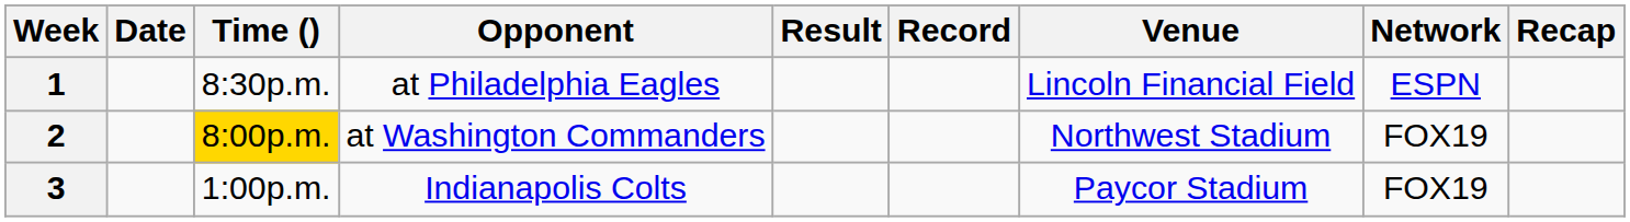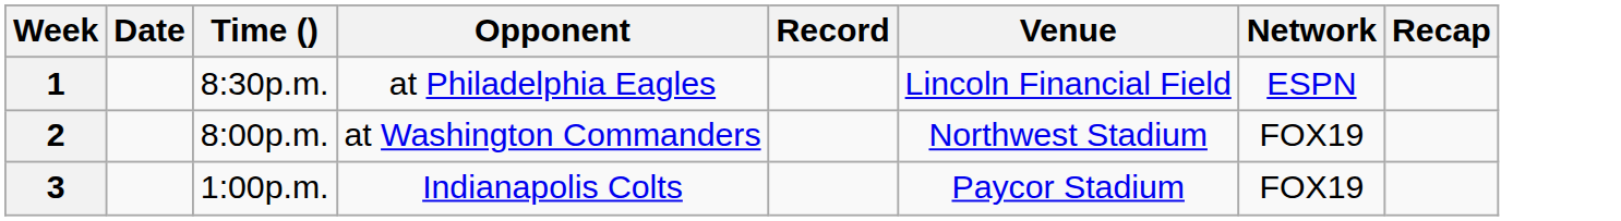- column: Result
2 | Time (): gold background -> no background
